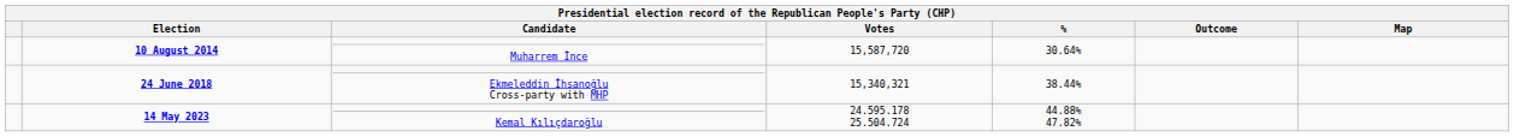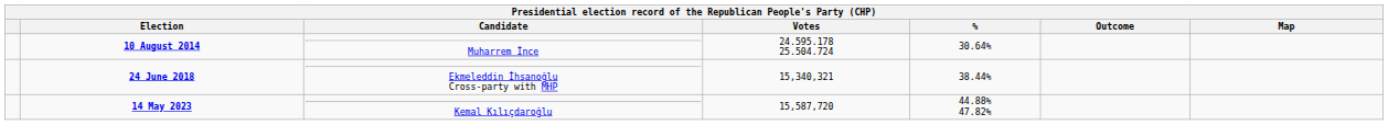10 August 2014 | Votes: 15,587,720 -> 24.595.178 25.504.724
14 May 2023 | Votes: 24.595.178 25.504.724 -> 15,587,720
